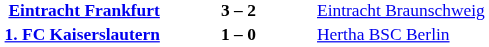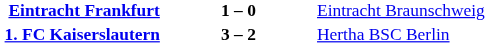Eintracht Frankfurt | column 2: 3 – 2 -> 1 – 0
1. FC Kaiserslautern | column 2: 1 – 0 -> 3 – 2
